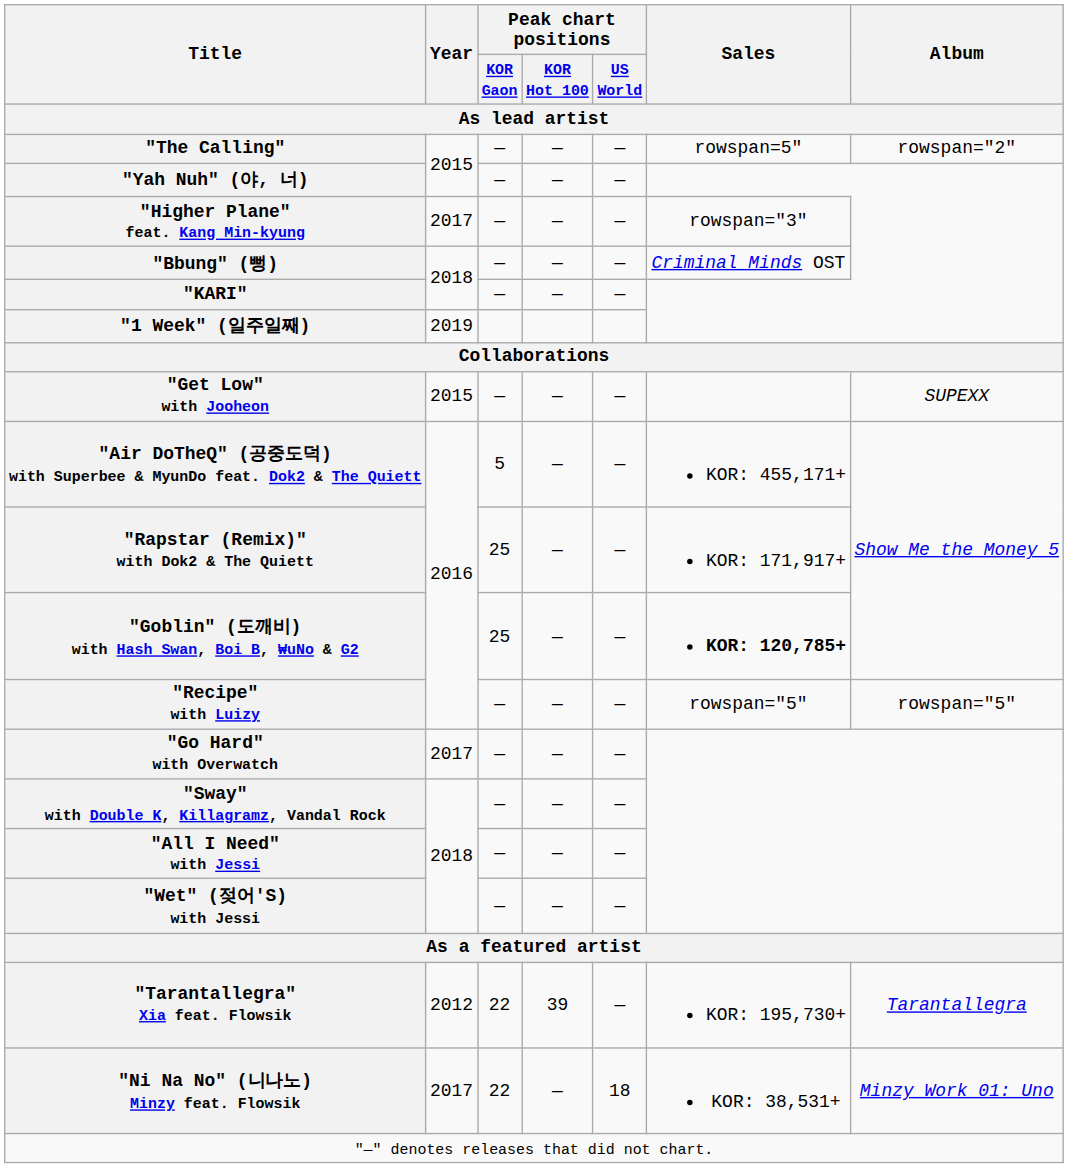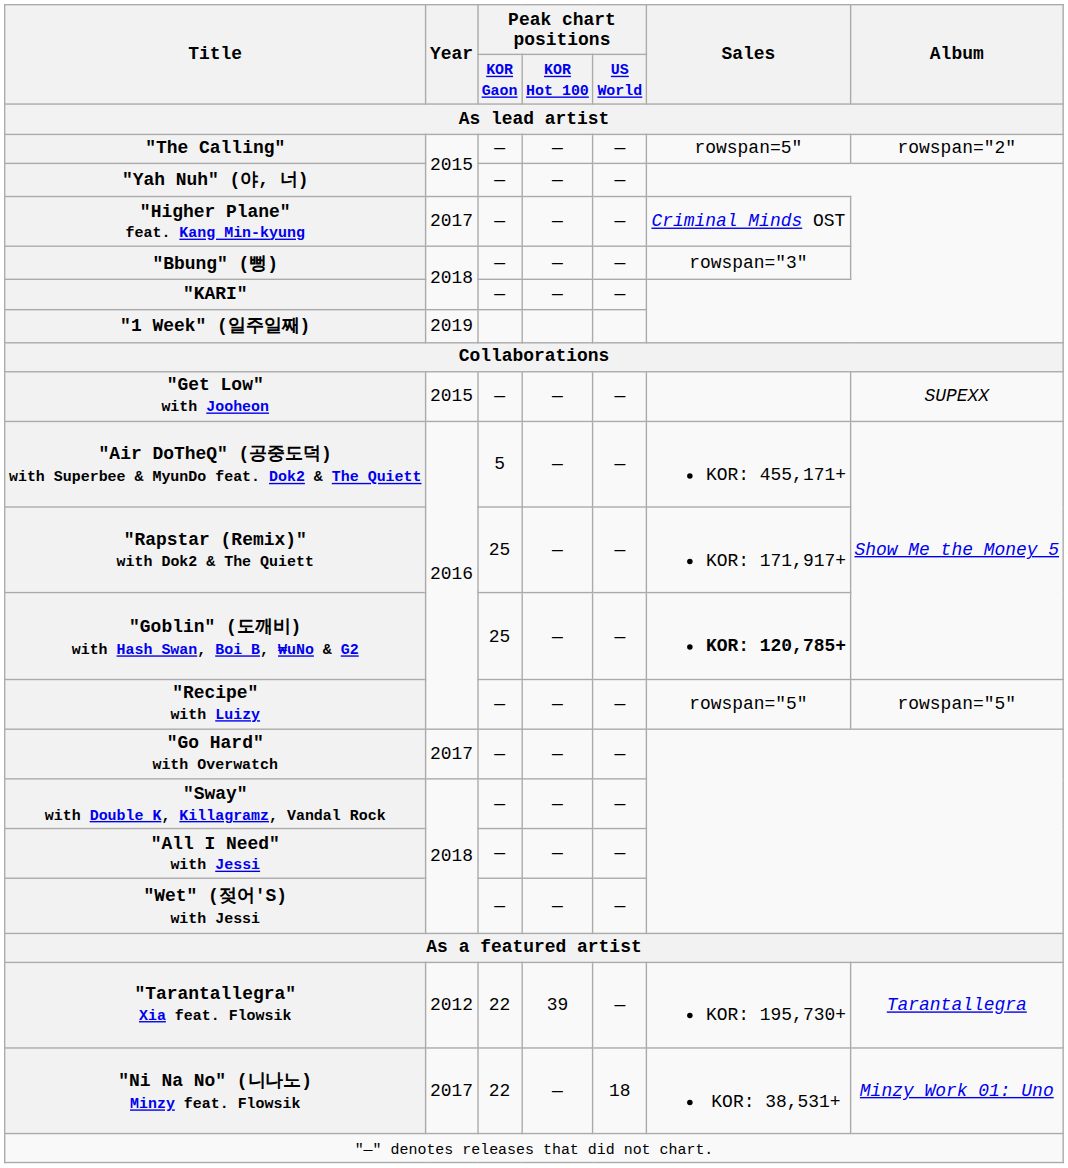"Higher Plane" feat. Kang Min-kyung | Sales: rowspan="3" -> Criminal Minds OST
"Bbung" (뻥) | Sales: Criminal Minds OST -> rowspan="3"
